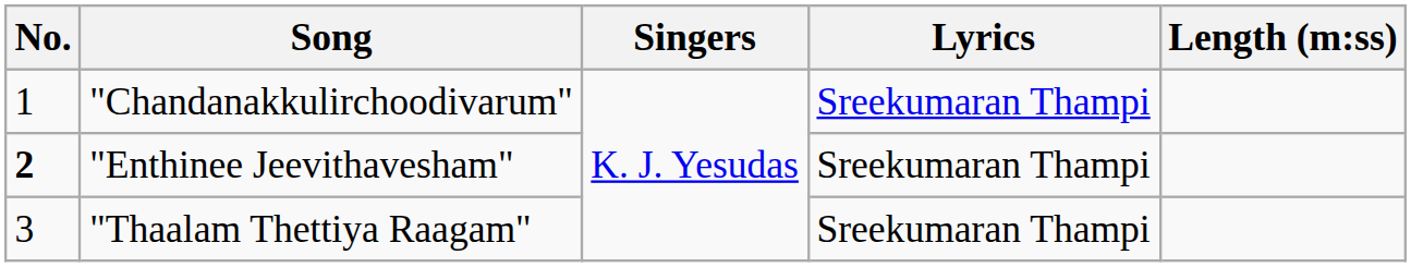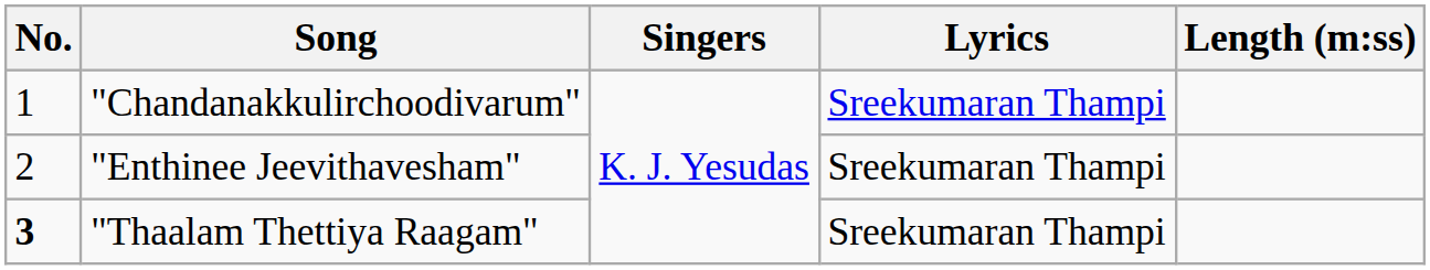"Enthinee Jeevithavesham" | No.: bold -> normal
"Thaalam Thettiya Raagam" | No.: normal -> bold
